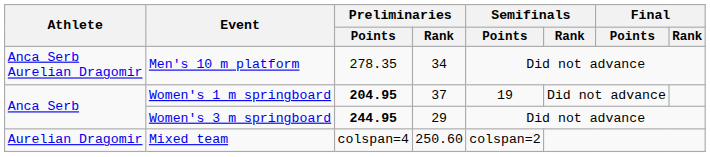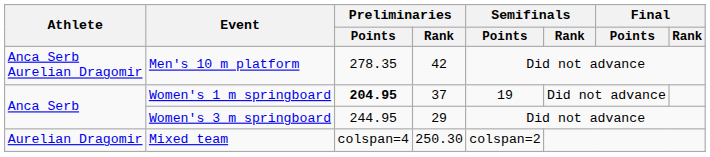Men's 10 m platform | Preliminaries / Rank: 34 -> 42
Women's 3 m springboard | Preliminaries / Points: bold -> normal
Mixed team | Preliminaries / Rank: 250.60 -> 250.30
